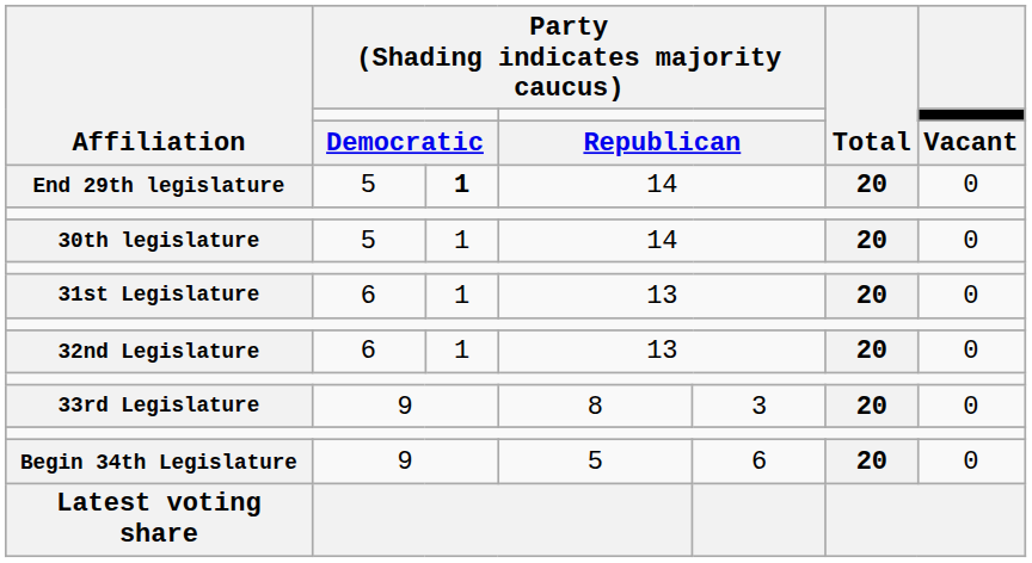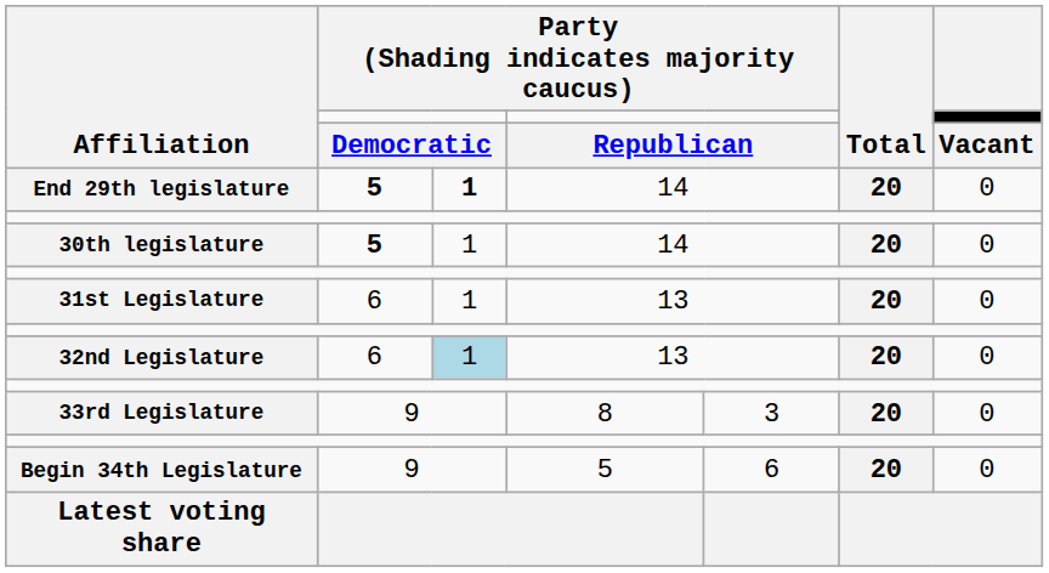End 29th legislature | column 2: normal -> bold
30th legislature | column 2: normal -> bold
32nd Legislature | column 3: no background -> lightblue background
